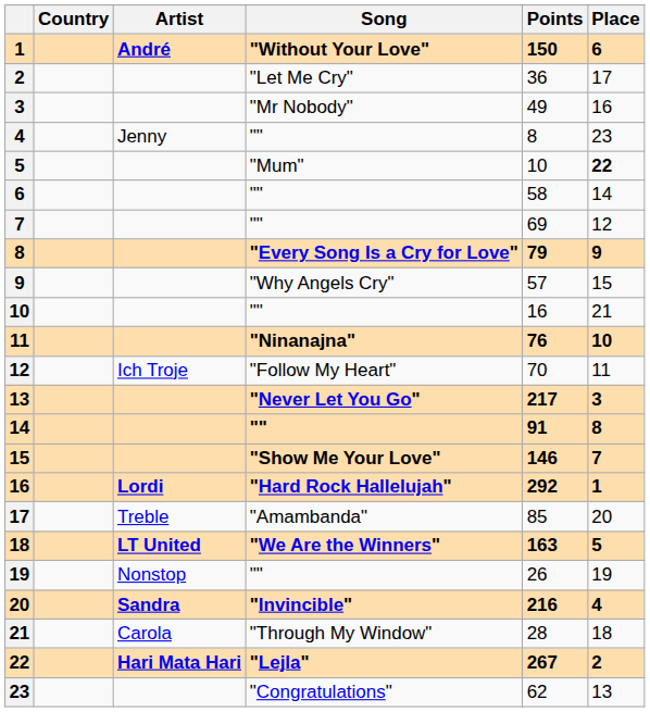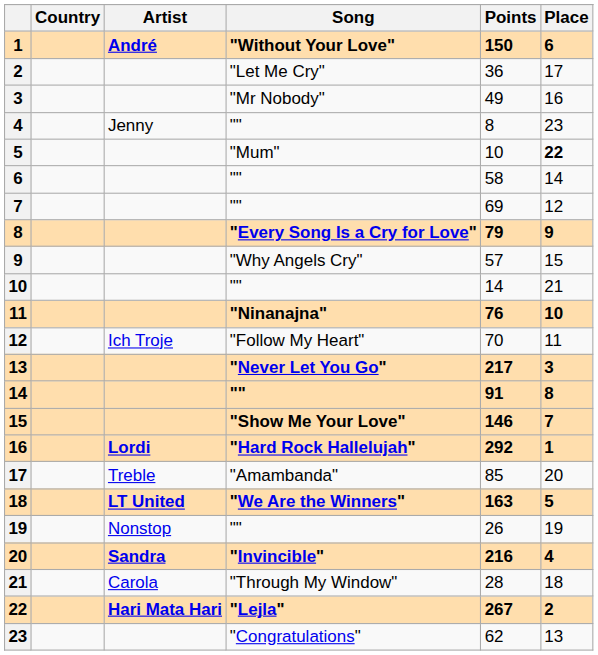row 11 | Points: 16 -> 14
